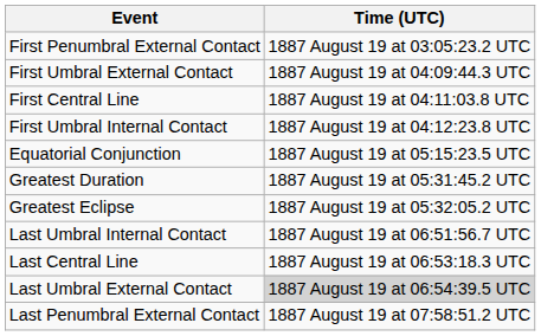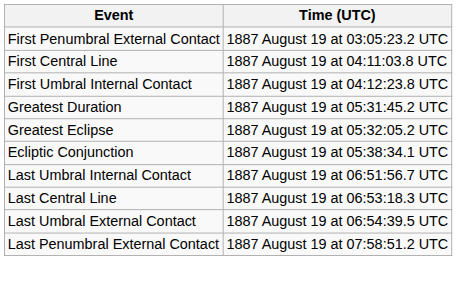- row: First Umbral External Contact | 1887 August 19 at 04:09:44.3 UTC
- row: Equatorial Conjunction | 1887 August 19 at 05:15:23.5 UTC
+ row: Ecliptic Conjunction | 1887 August 19 at 05:38:34.1 UTC
Last Umbral External Contact | Time (UTC): lightgrey background -> no background
